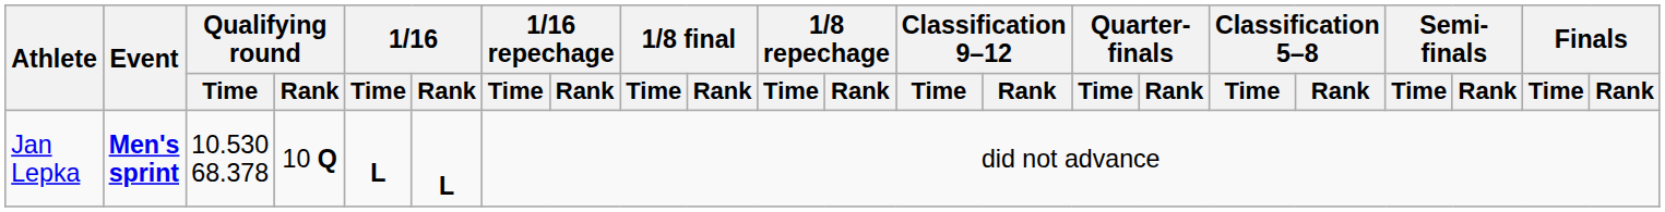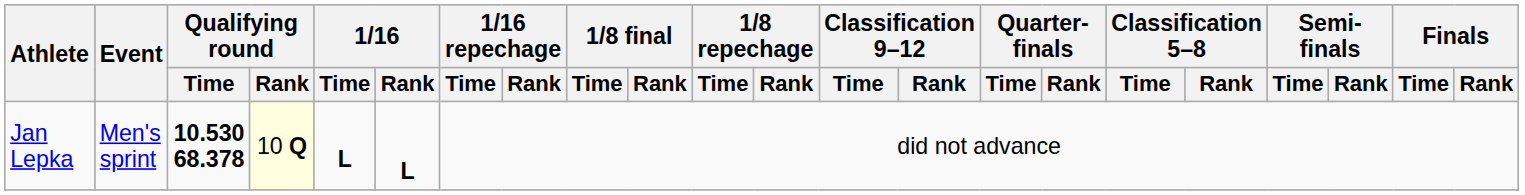Jan Lepka | Event: bold -> normal
Jan Lepka | Qualifying round / Time: normal -> bold
Jan Lepka | Qualifying round / Rank: no background -> lightyellow background
